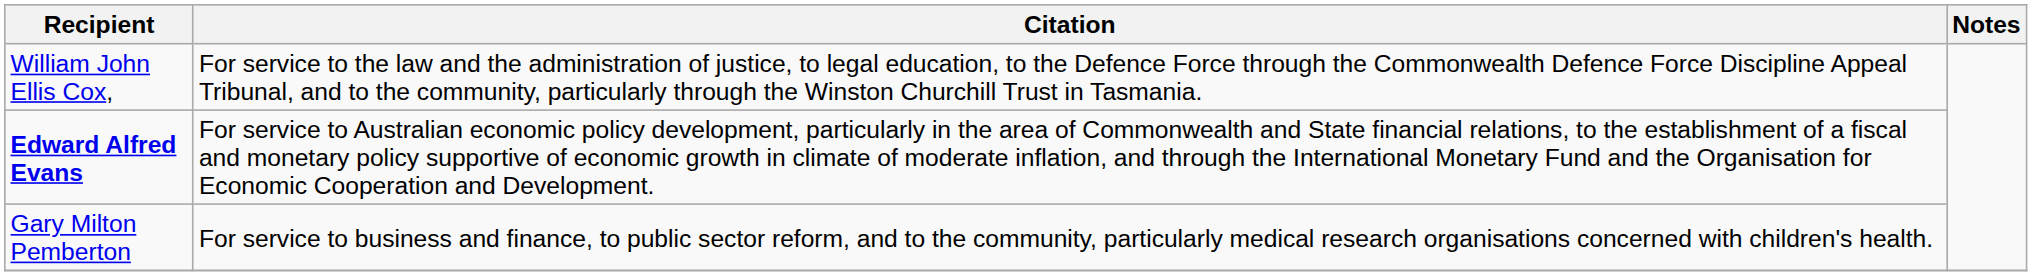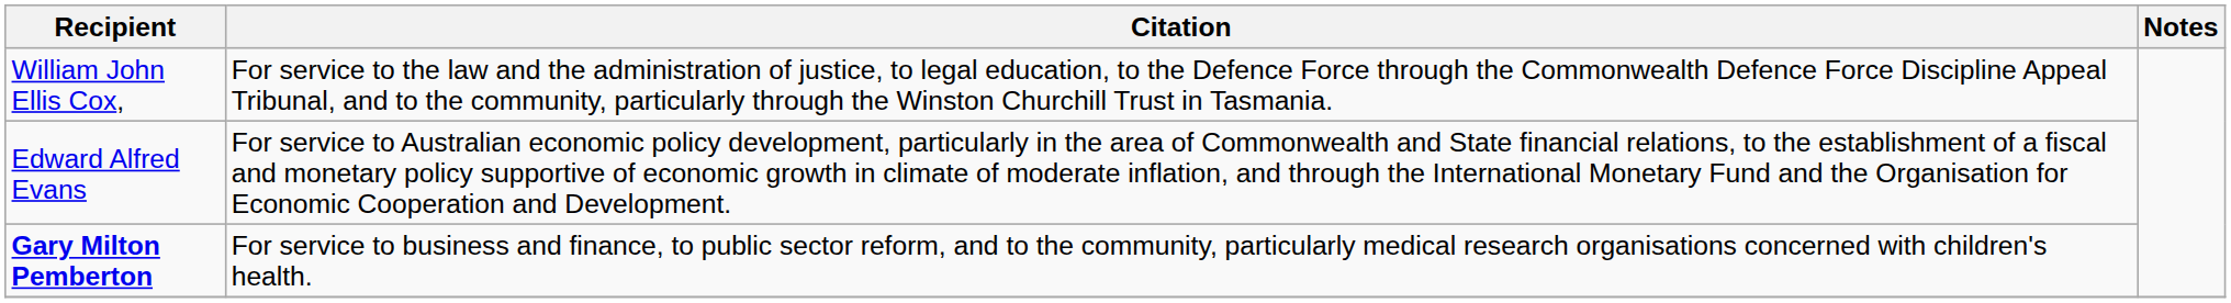Edward Alfred Evans | Recipient: bold -> normal
Gary Milton Pemberton | Recipient: normal -> bold
